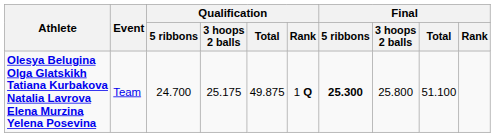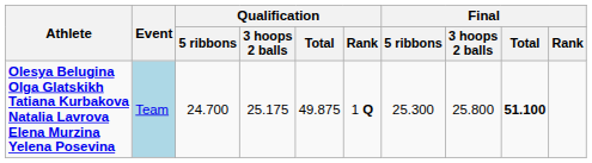row 3 | Event: no background -> lightblue background
row 3 | Final / 5 ribbons: bold -> normal
row 3 | Final / Total: normal -> bold
